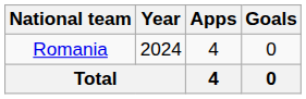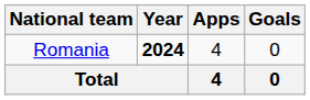Romania | Year: normal -> bold
